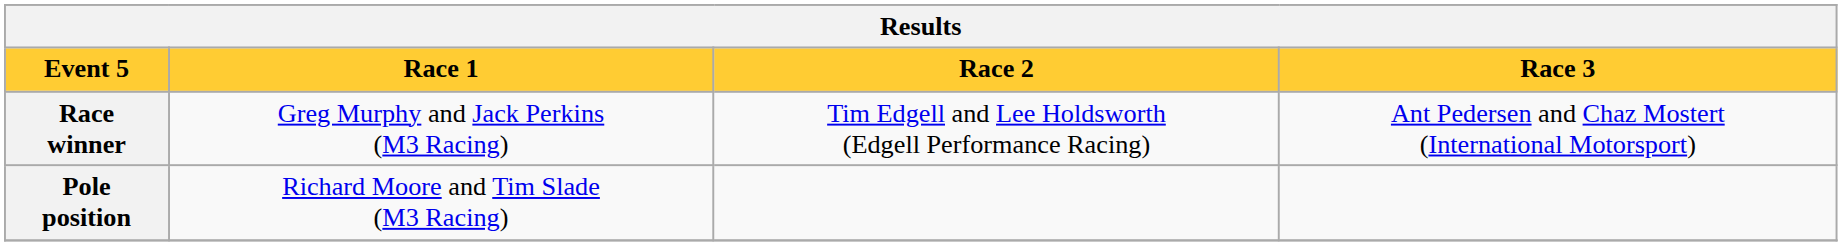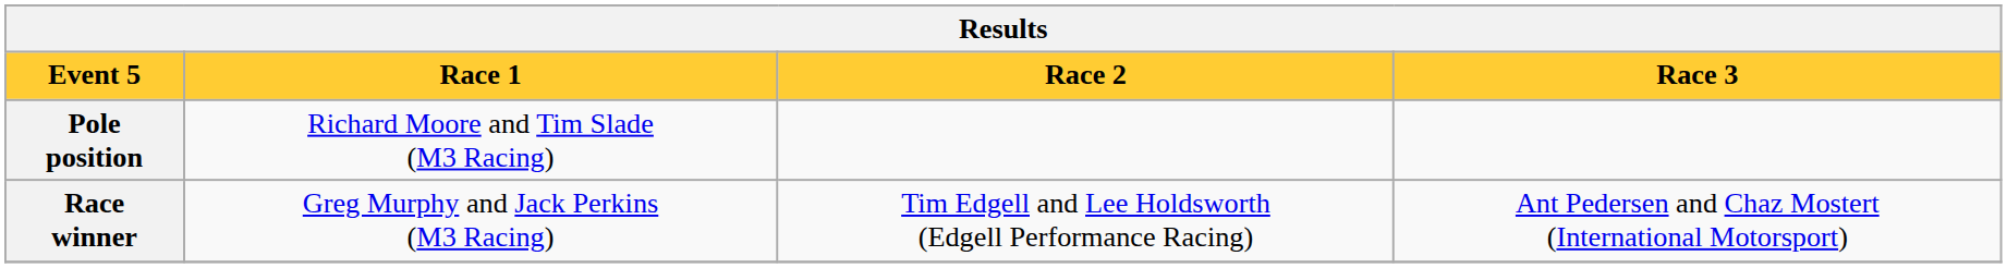rows swapped: Pole position <-> Race winner
